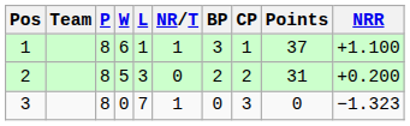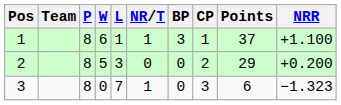row 3 | BP: 2 -> 0
row 3 | Points: 31 -> 29
row 4 | Points: 0 -> 6
